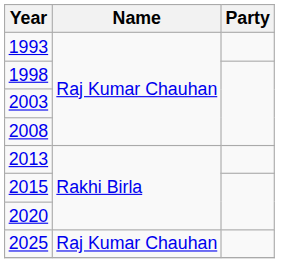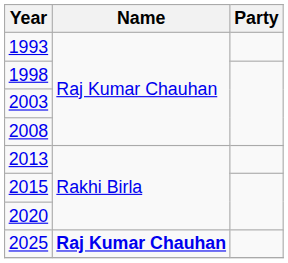2025 | Name: normal -> bold
